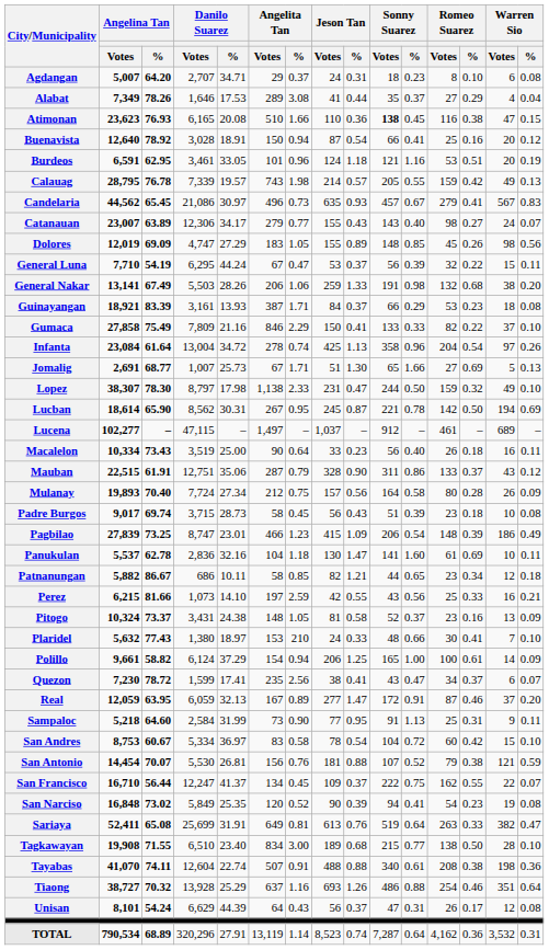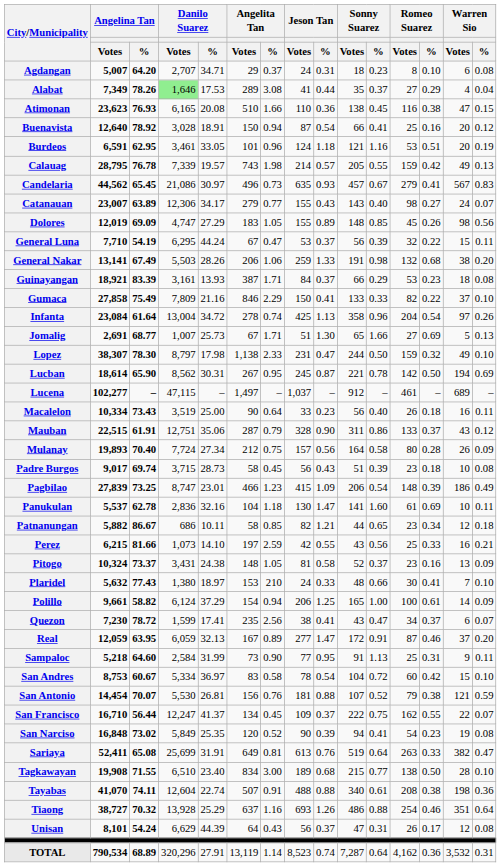Alabat | Danilo Suarez / Votes: no background -> lightgreen background
Atimonan | Sonny Suarez / Votes: bold -> normal
